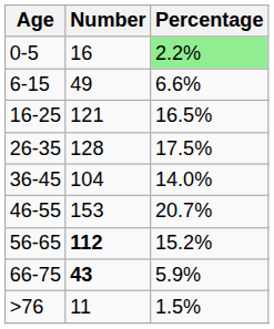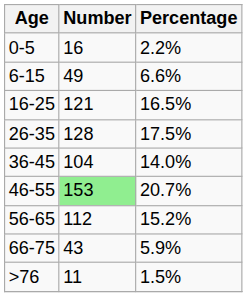0-5 | Percentage: lightgreen background -> no background
46-55 | Number: no background -> lightgreen background
56-65 | Number: bold -> normal
66-75 | Number: bold -> normal
